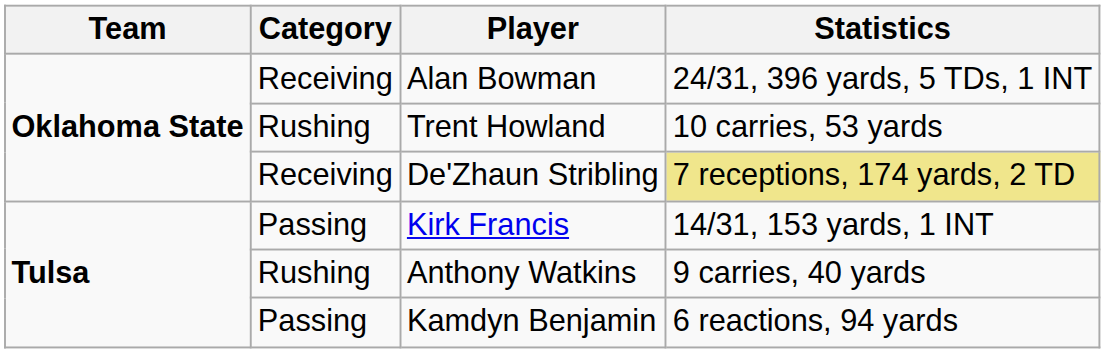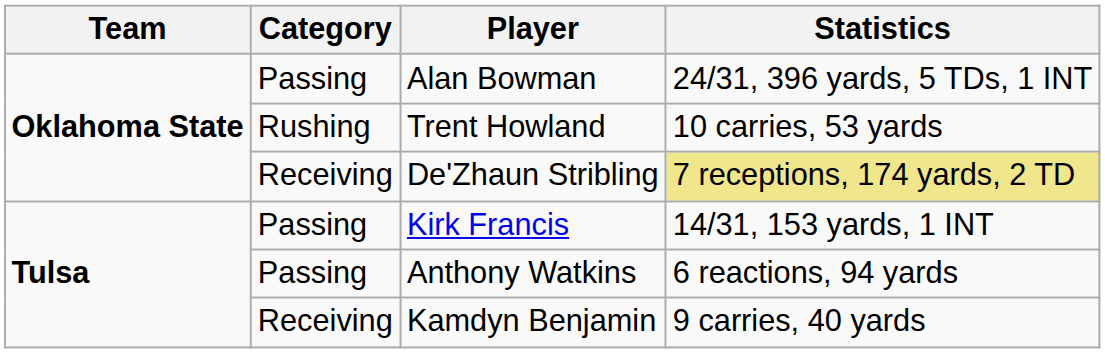Alan Bowman | Category: Receiving -> Passing
Anthony Watkins | Category: Rushing -> Passing
Anthony Watkins | Statistics: 9 carries, 40 yards -> 6 reactions, 94 yards
Kamdyn Benjamin | Category: Passing -> Receiving
Kamdyn Benjamin | Statistics: 6 reactions, 94 yards -> 9 carries, 40 yards
